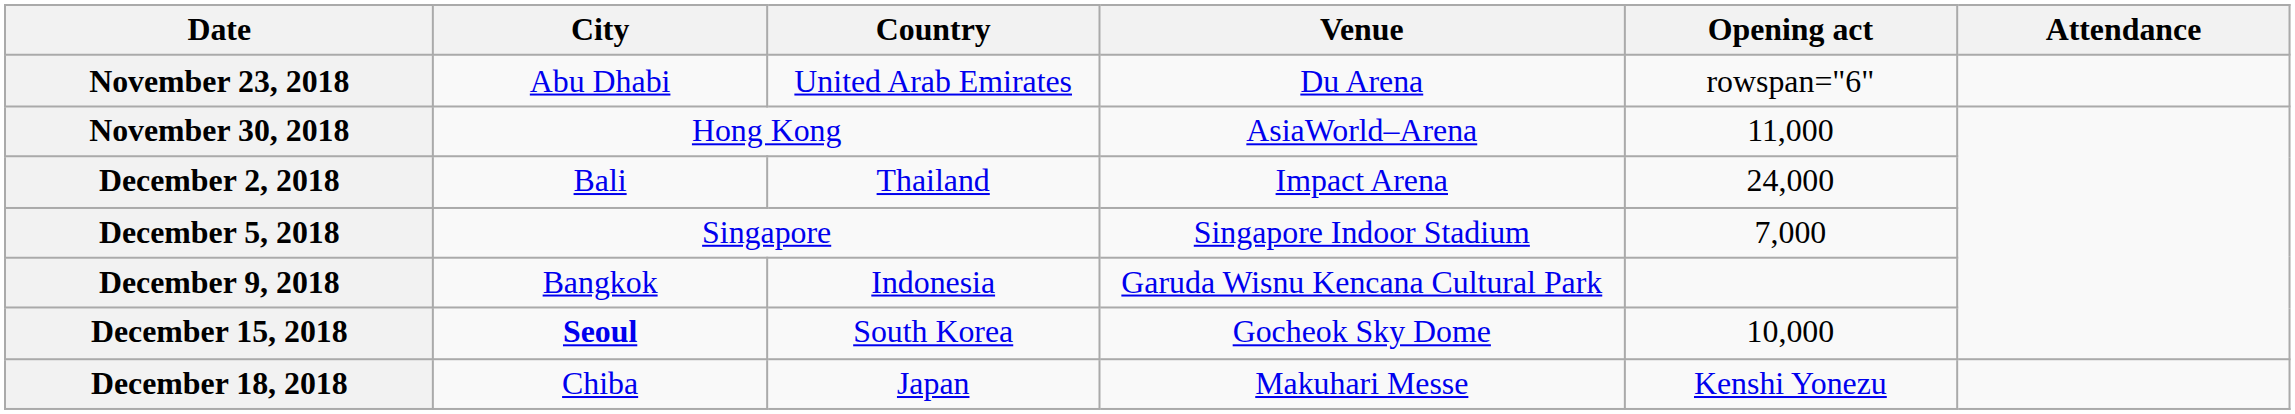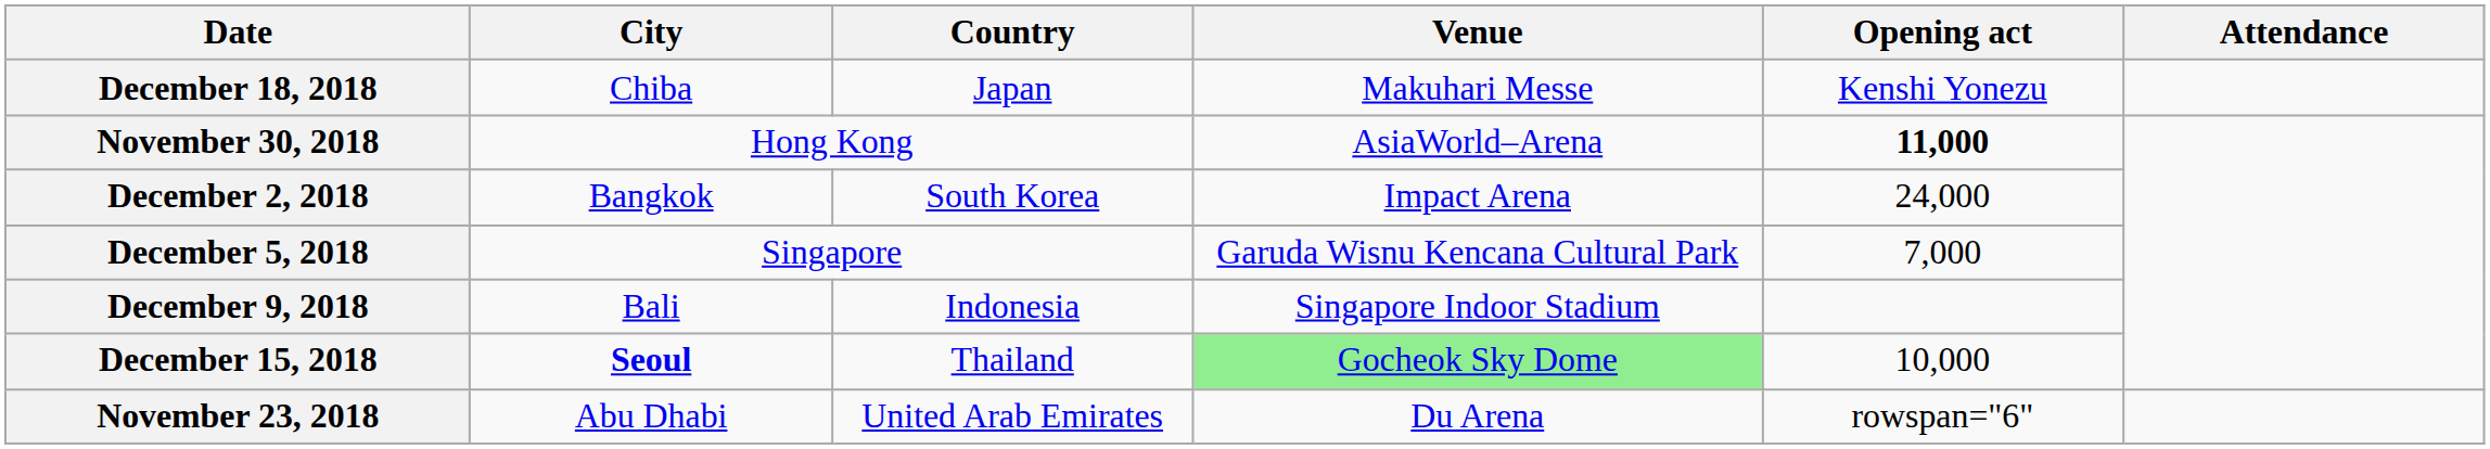rows swapped: November 23, 2018 <-> December 18, 2018
November 30, 2018 | Opening act: normal -> bold
December 2, 2018 | City: Bali -> Bangkok
December 2, 2018 | Country: Thailand -> South Korea
December 5, 2018 | Venue: Singapore Indoor Stadium -> Garuda Wisnu Kencana Cultural Park
December 9, 2018 | City: Bangkok -> Bali
December 9, 2018 | Venue: Garuda Wisnu Kencana Cultural Park -> Singapore Indoor Stadium
December 15, 2018 | Country: South Korea -> Thailand
December 15, 2018 | Venue: no background -> lightgreen background
